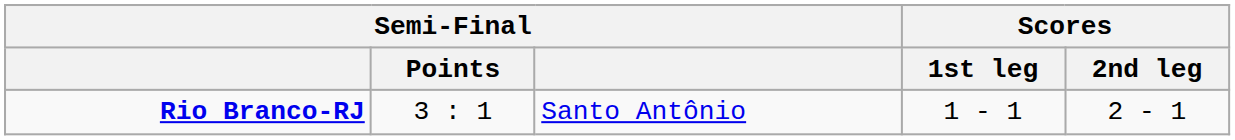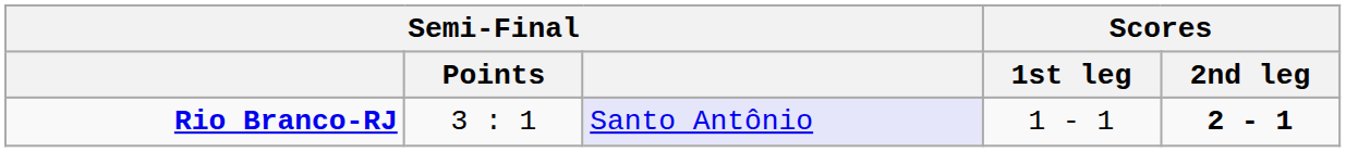Rio Branco-RJ | column 3: no background -> lavender background
Rio Branco-RJ | Scores / 2nd leg: normal -> bold
